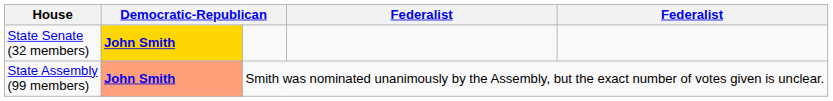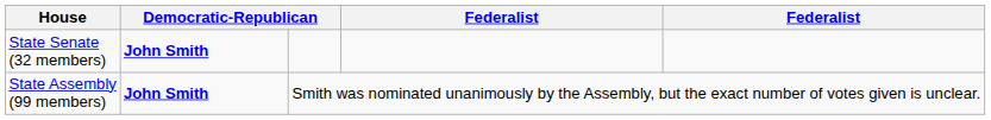State Senate (32 members) | column 2: gold background -> no background
State Assembly (99 members) | column 2: lightsalmon background -> no background
